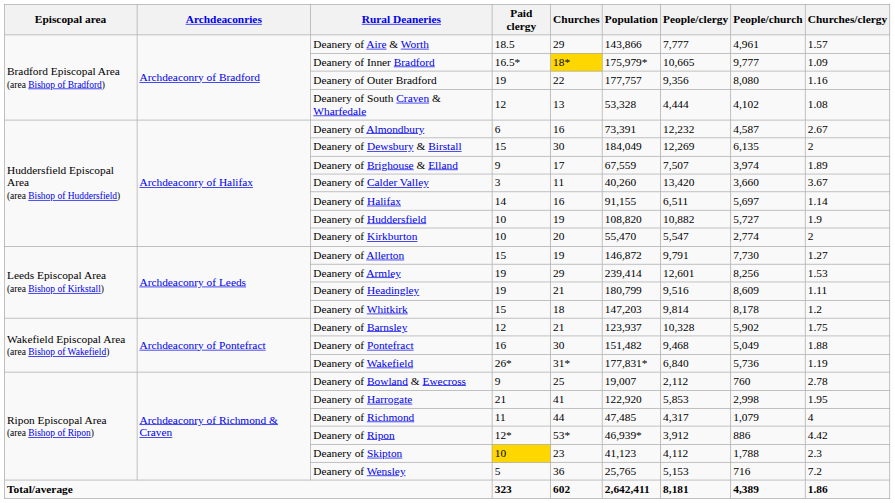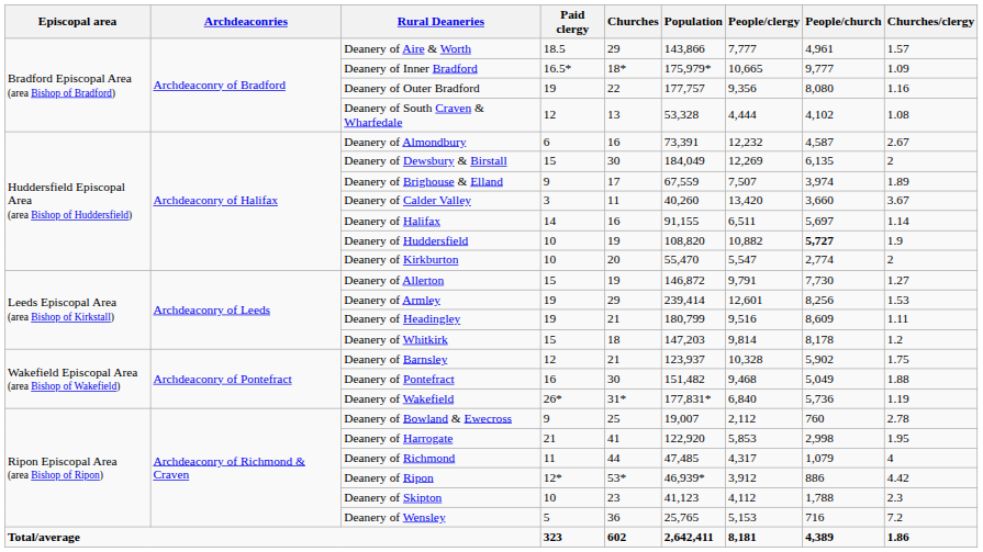Deanery of Inner Bradford | Churches: gold background -> no background
Deanery of Huddersfield | People/church: normal -> bold
Deanery of Skipton | Paid clergy: gold background -> no background
